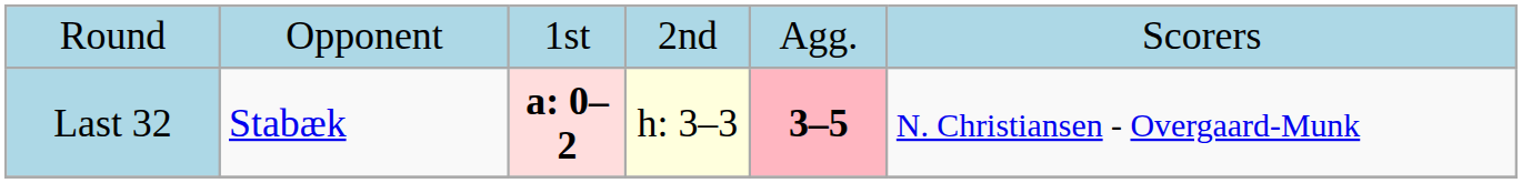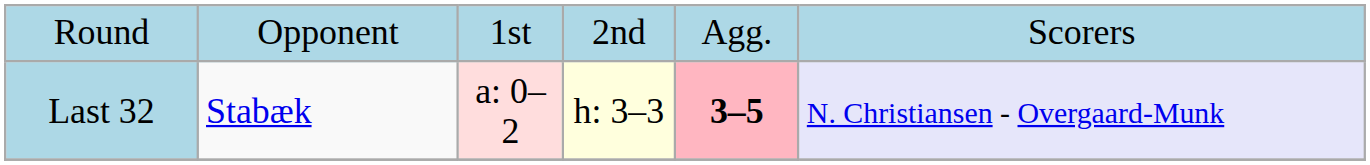Last 32 | column 3: bold -> normal
Last 32 | column 6: no background -> lavender background
